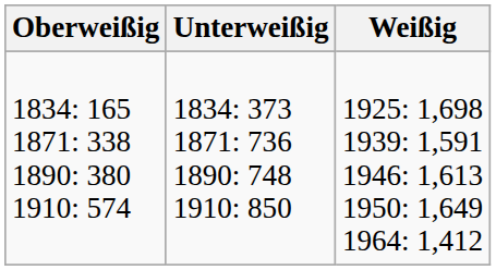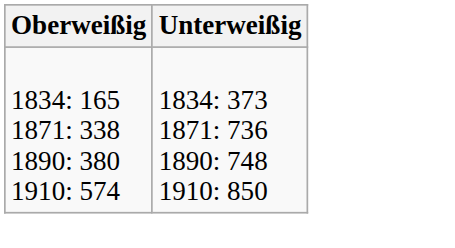- column: Weißig | 1925: 1,698 1939: 1,591 1946: 1,613 1950: 1,649 1964: 1,412
